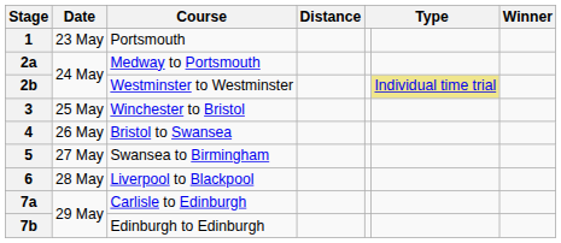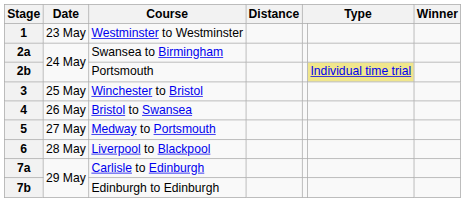1 | Course: Portsmouth -> Westminster to Westminster
2a | Course: Medway to Portsmouth -> Swansea to Birmingham
2b | Course: Westminster to Westminster -> Portsmouth
5 | Course: Swansea to Birmingham -> Medway to Portsmouth
